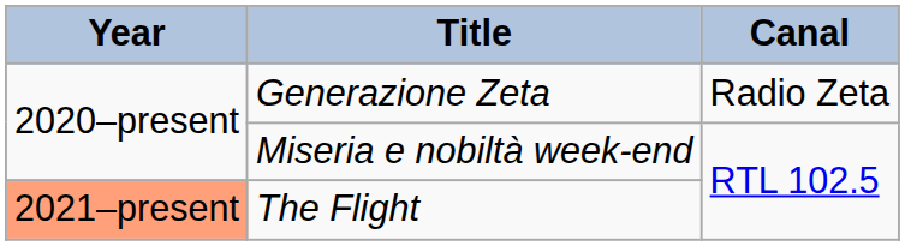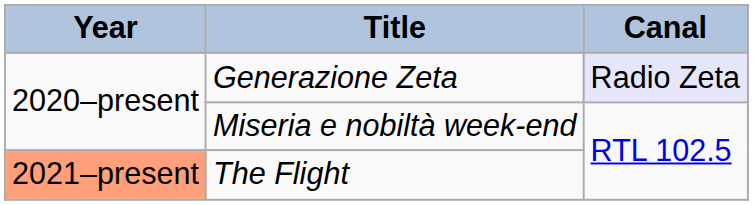Generazione Zeta | Canal: no background -> lavender background
